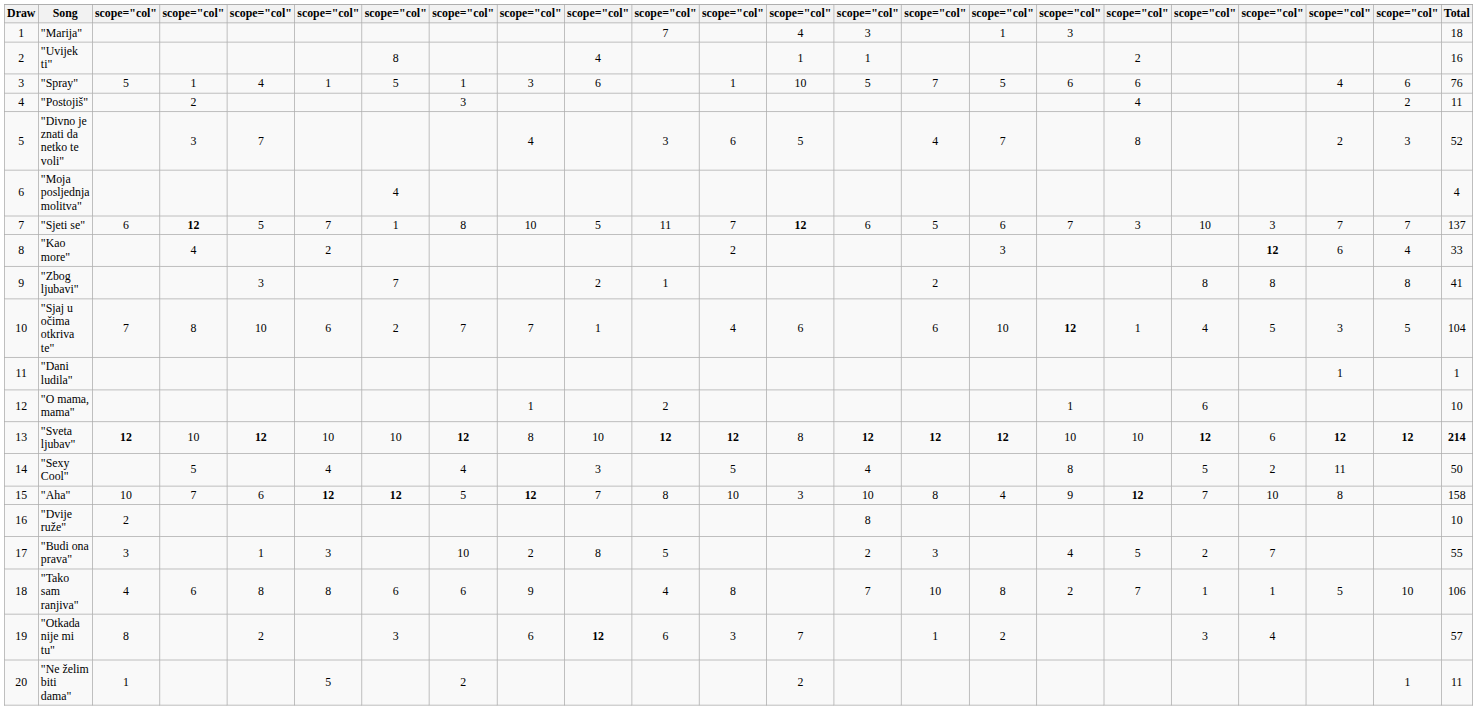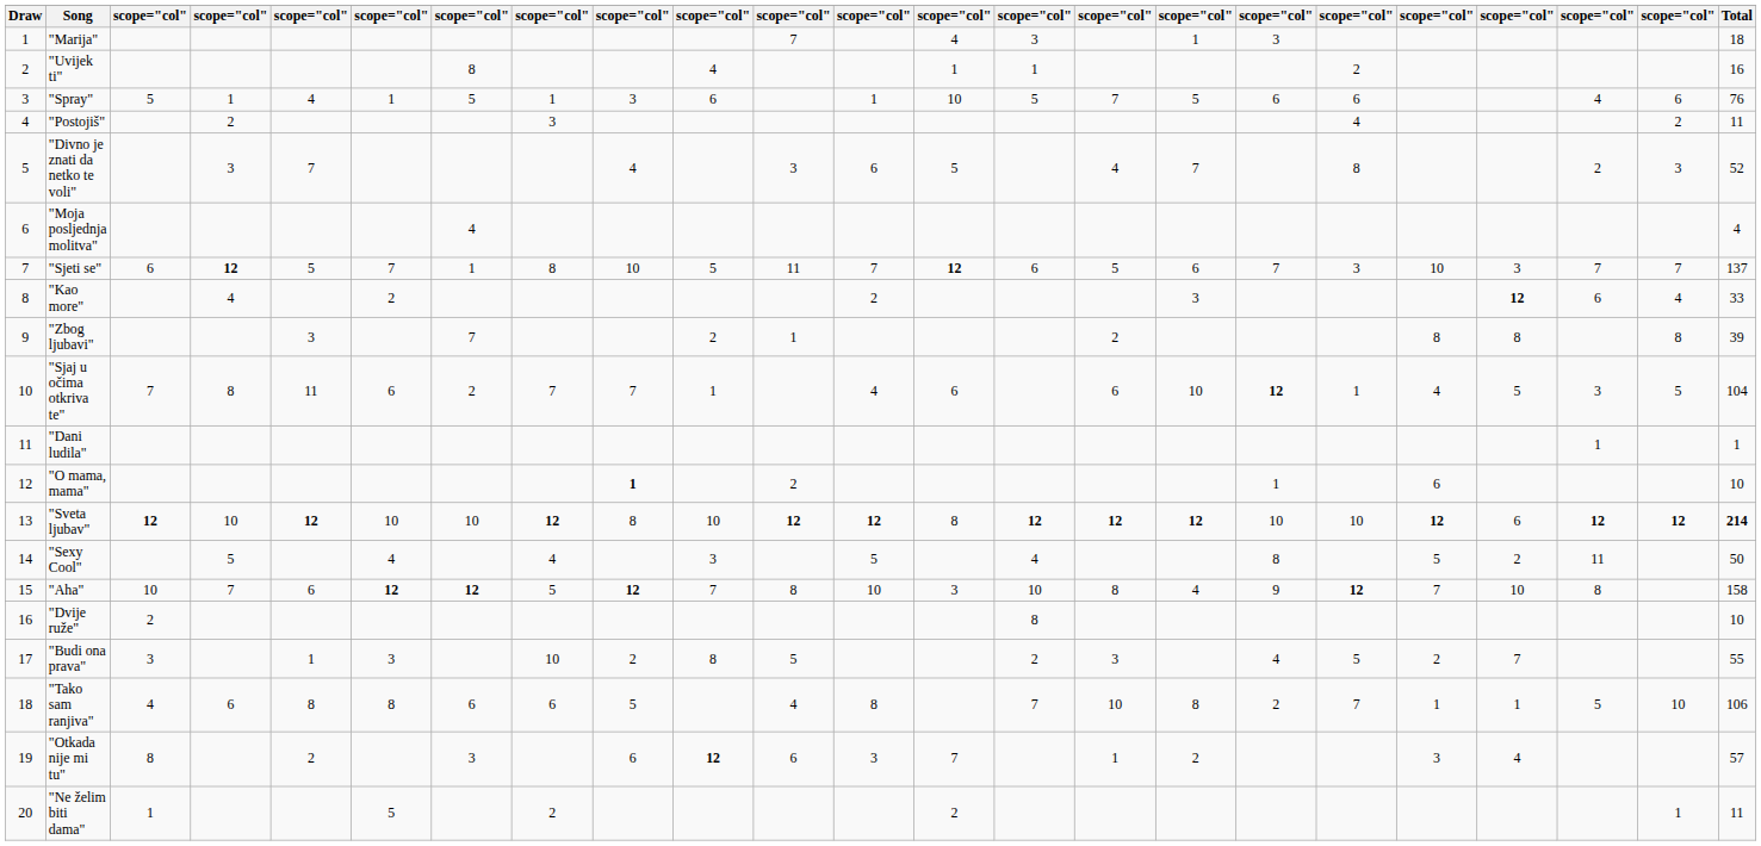"Zbog ljubavi" | Total: 41 -> 39
"Sjaj u očima otkriva te" | column 5: 10 -> 11
"O mama, mama" | column 9: normal -> bold
"Tako sam ranjiva" | column 9: 9 -> 5
